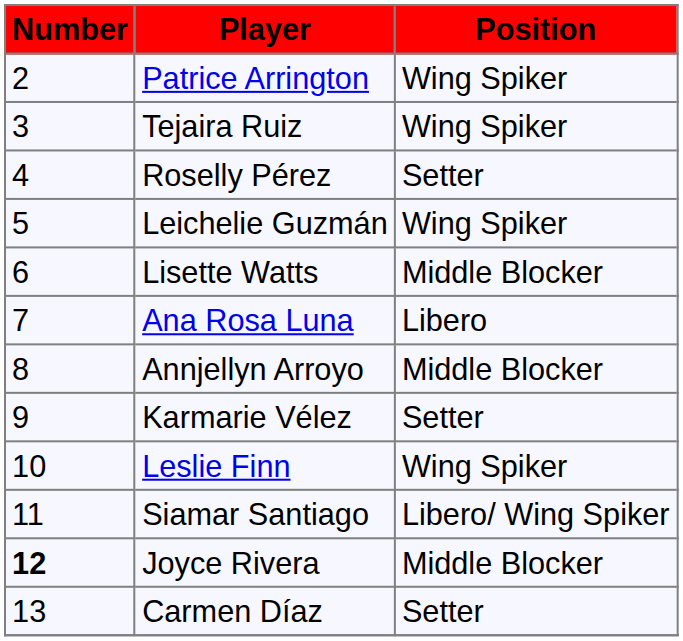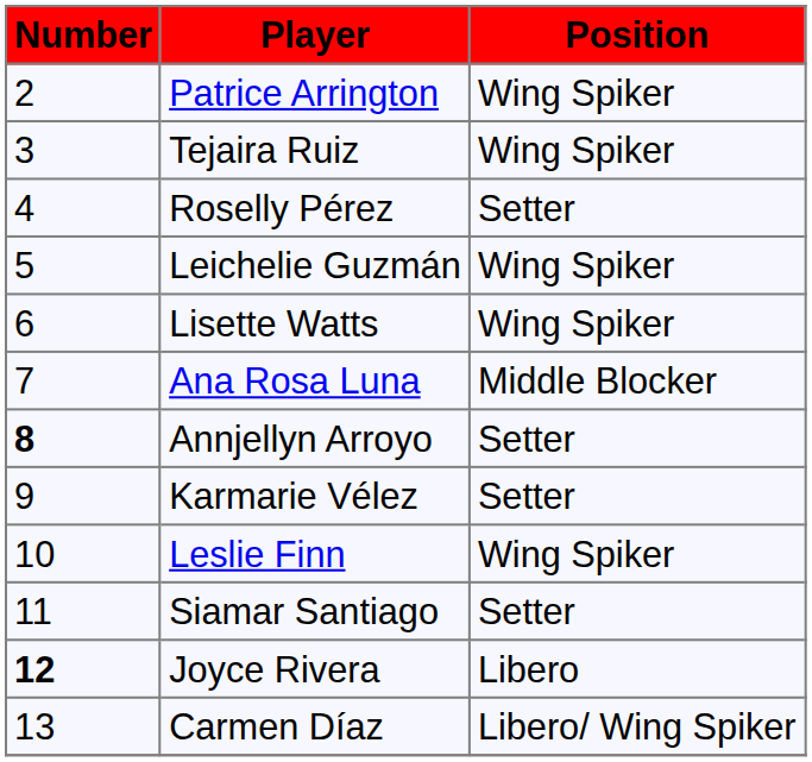Lisette Watts | Position: Middle Blocker -> Wing Spiker
Ana Rosa Luna | Position: Libero -> Middle Blocker
Annjellyn Arroyo | Number: normal -> bold
Annjellyn Arroyo | Position: Middle Blocker -> Setter
Siamar Santiago | Position: Libero/ Wing Spiker -> Setter
Joyce Rivera | Position: Middle Blocker -> Libero
Carmen Díaz | Position: Setter -> Libero/ Wing Spiker
